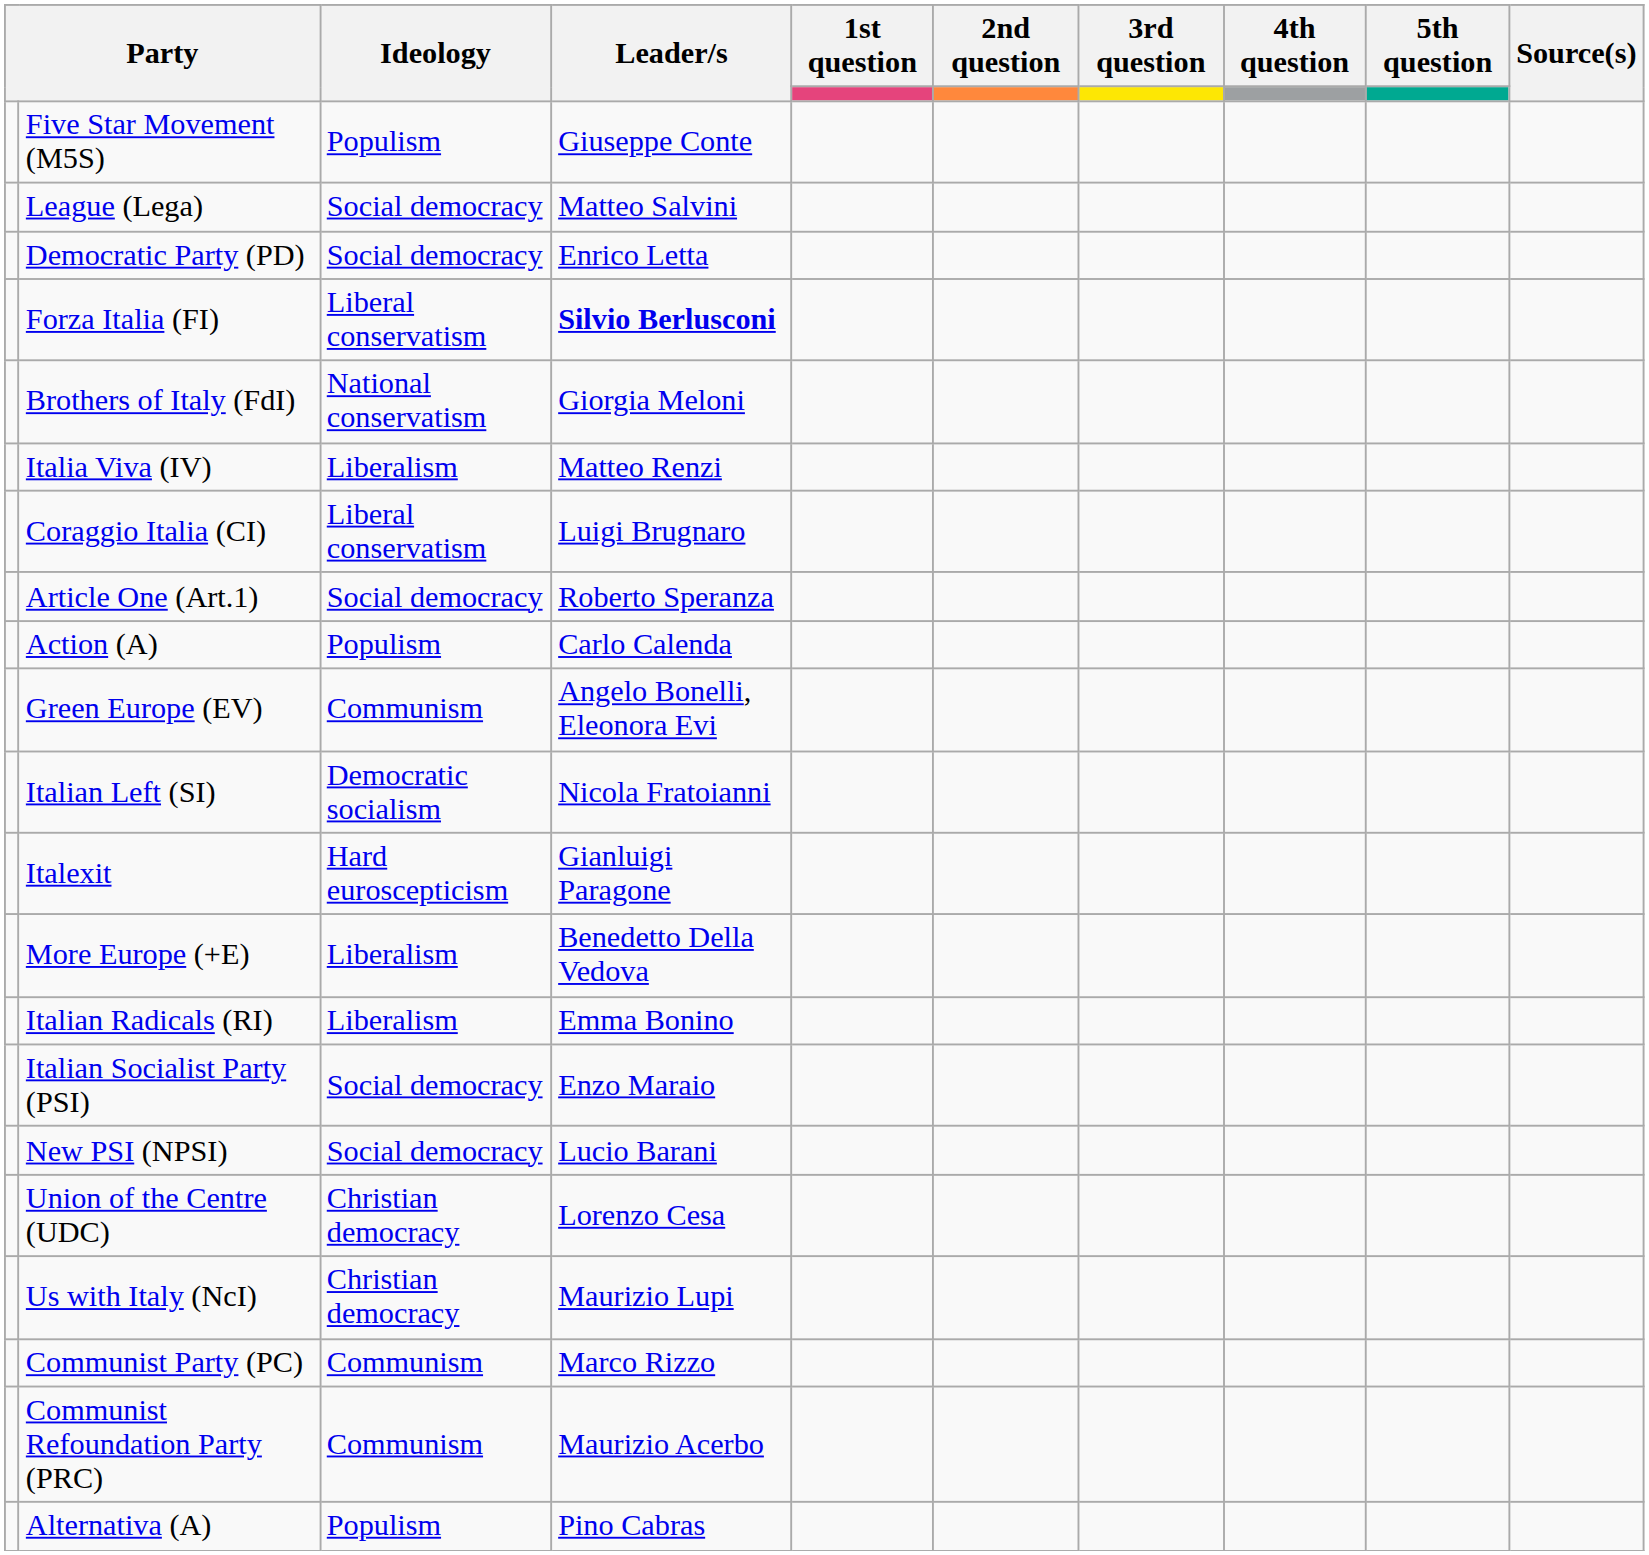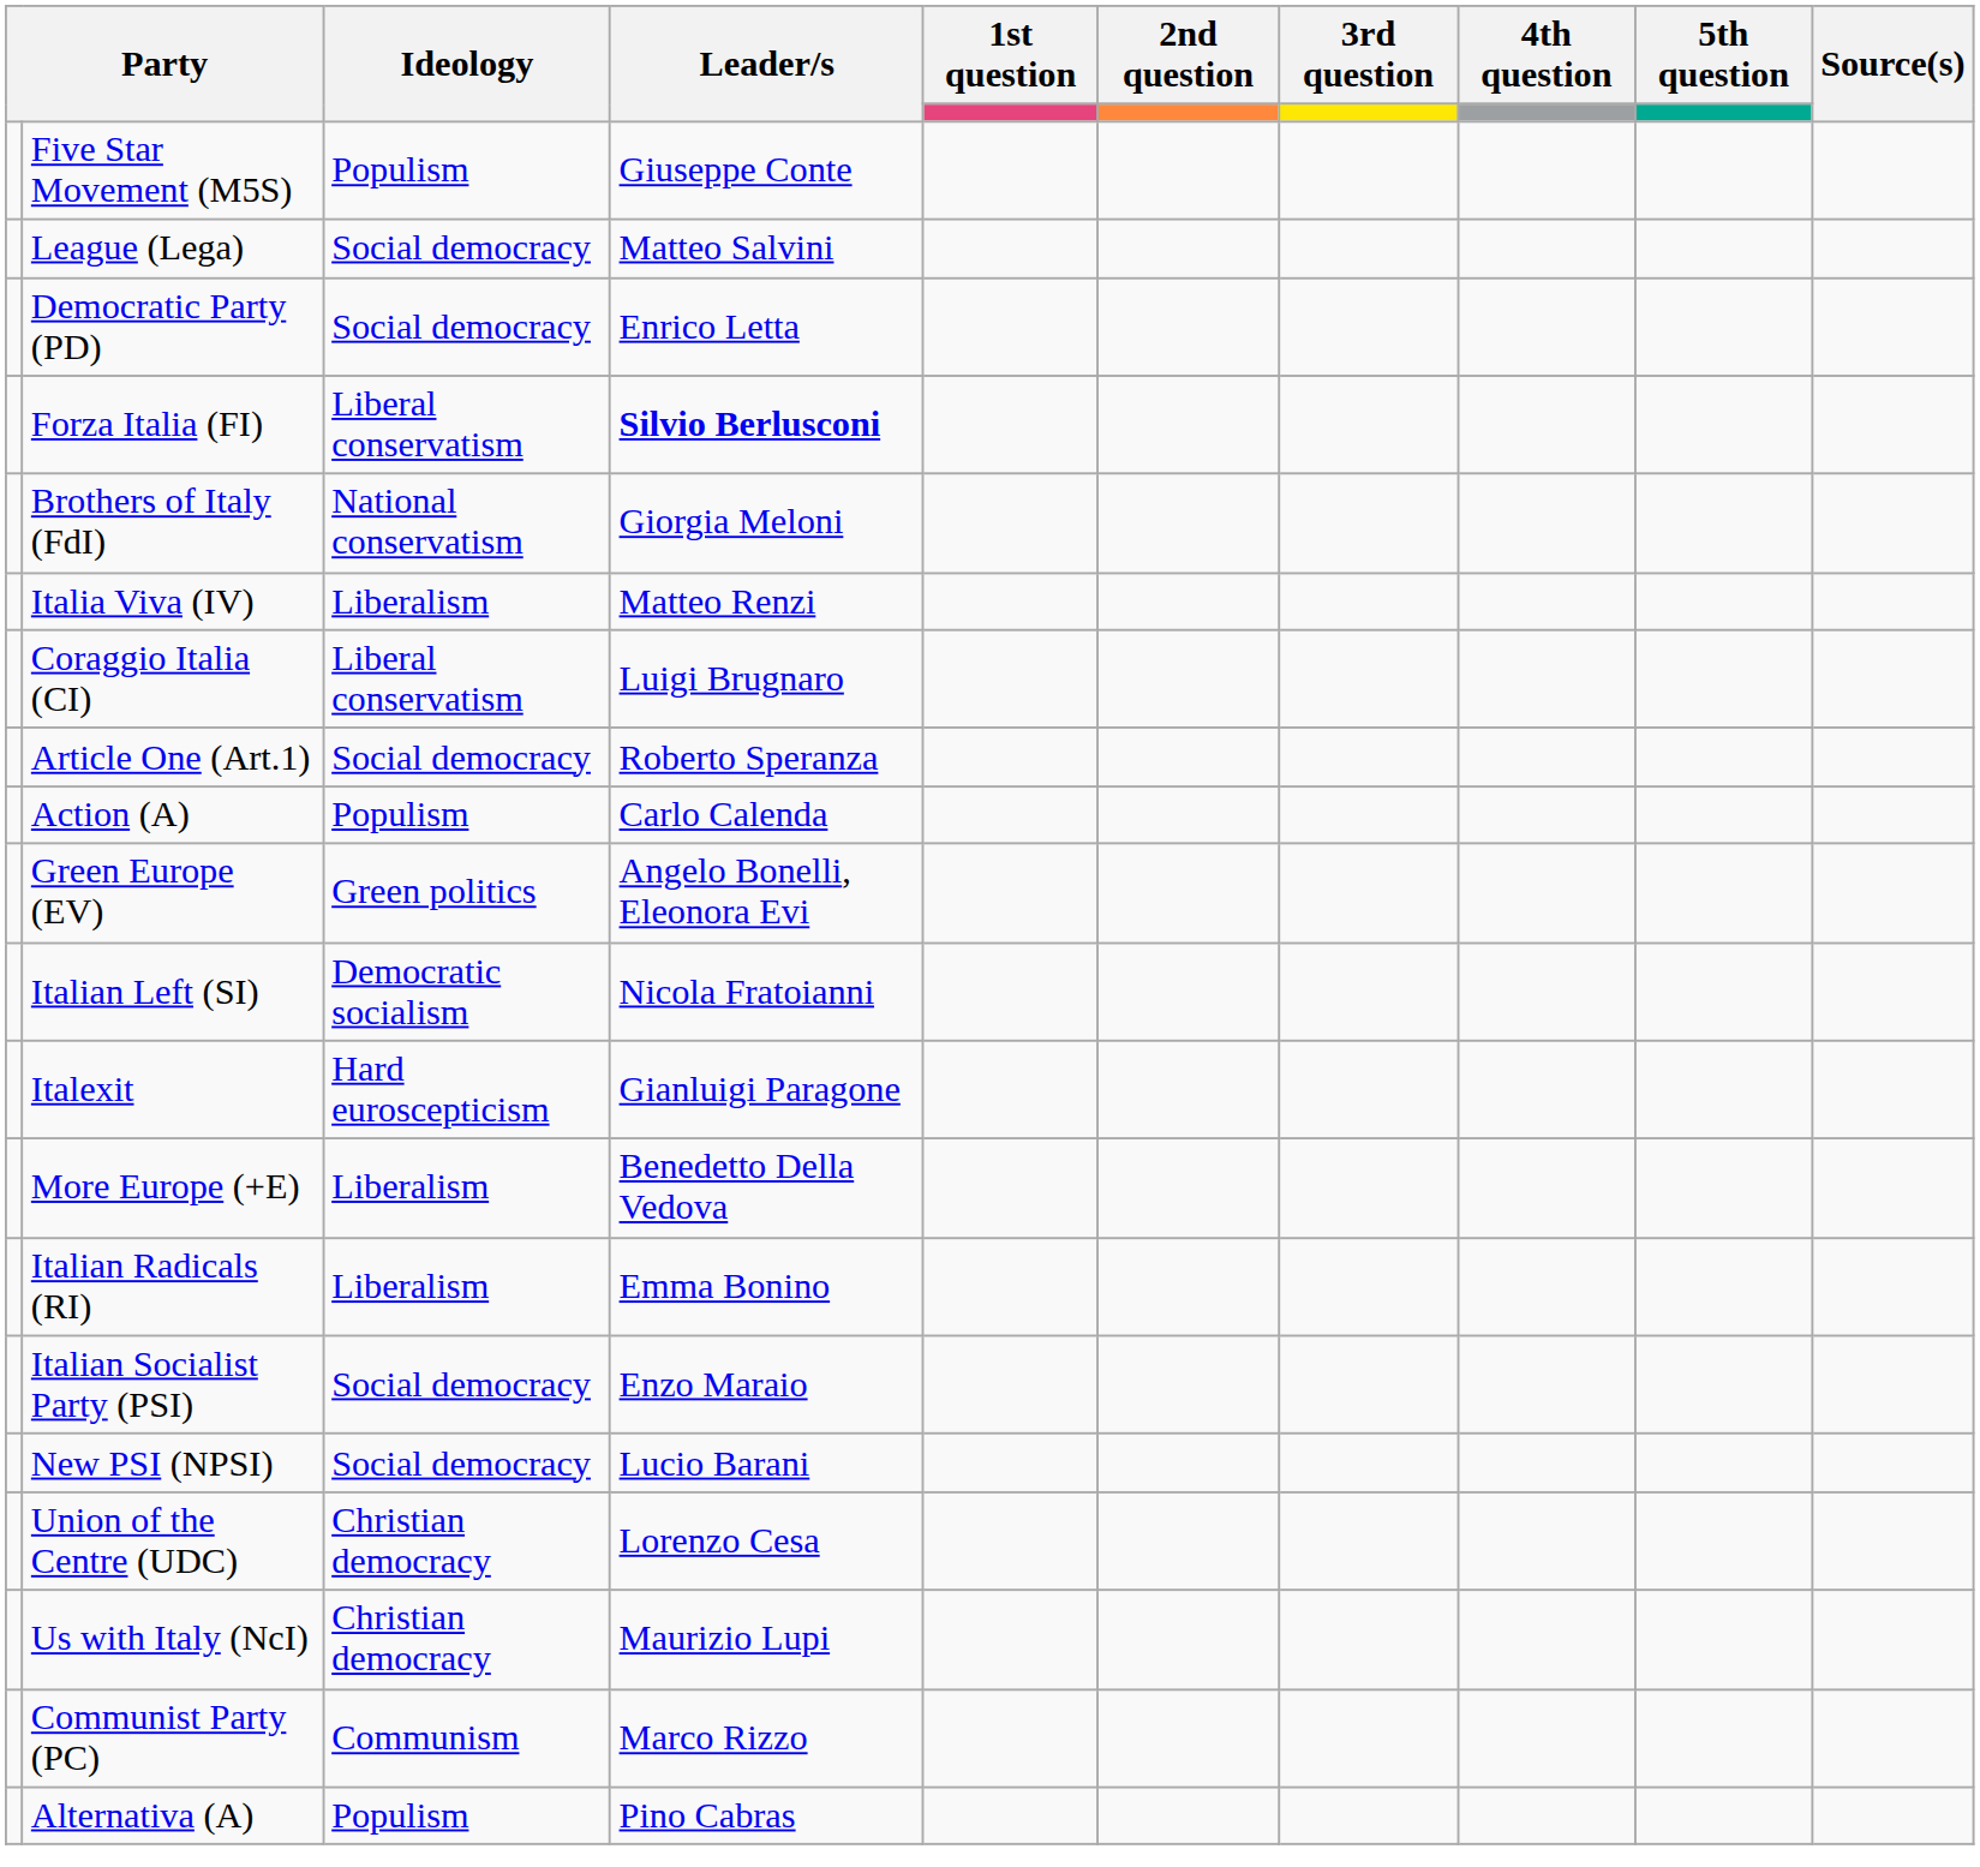Green Europe (EV) | Ideology: Communism -> Green politics
- row: Communist Refoundation Party (PRC) | Communism | Maurizio Acerbo
